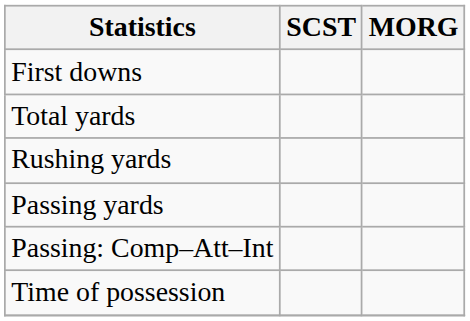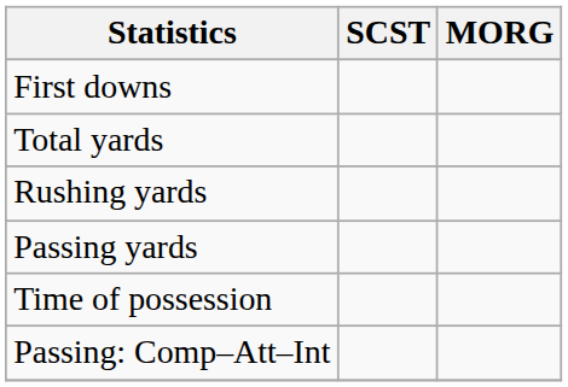rows swapped: Passing: Comp–Att–Int <-> Time of possession
